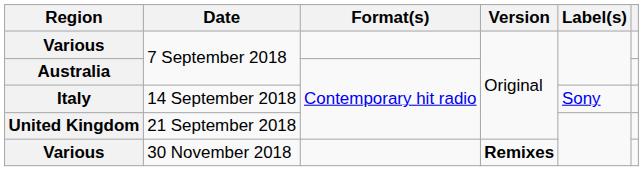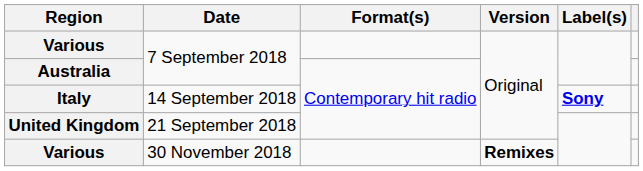Italy | Label(s): normal -> bold
